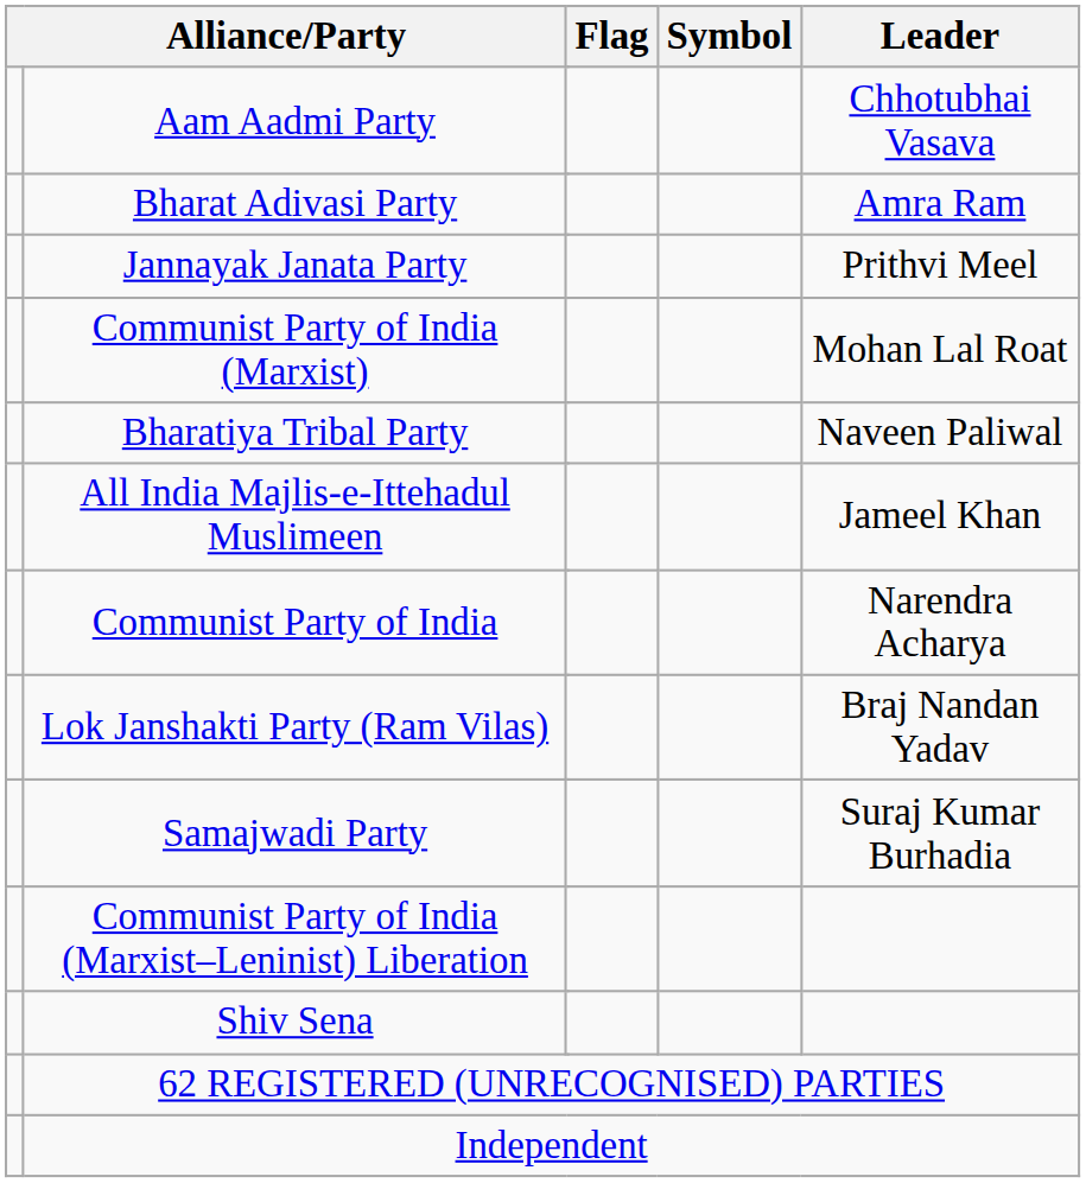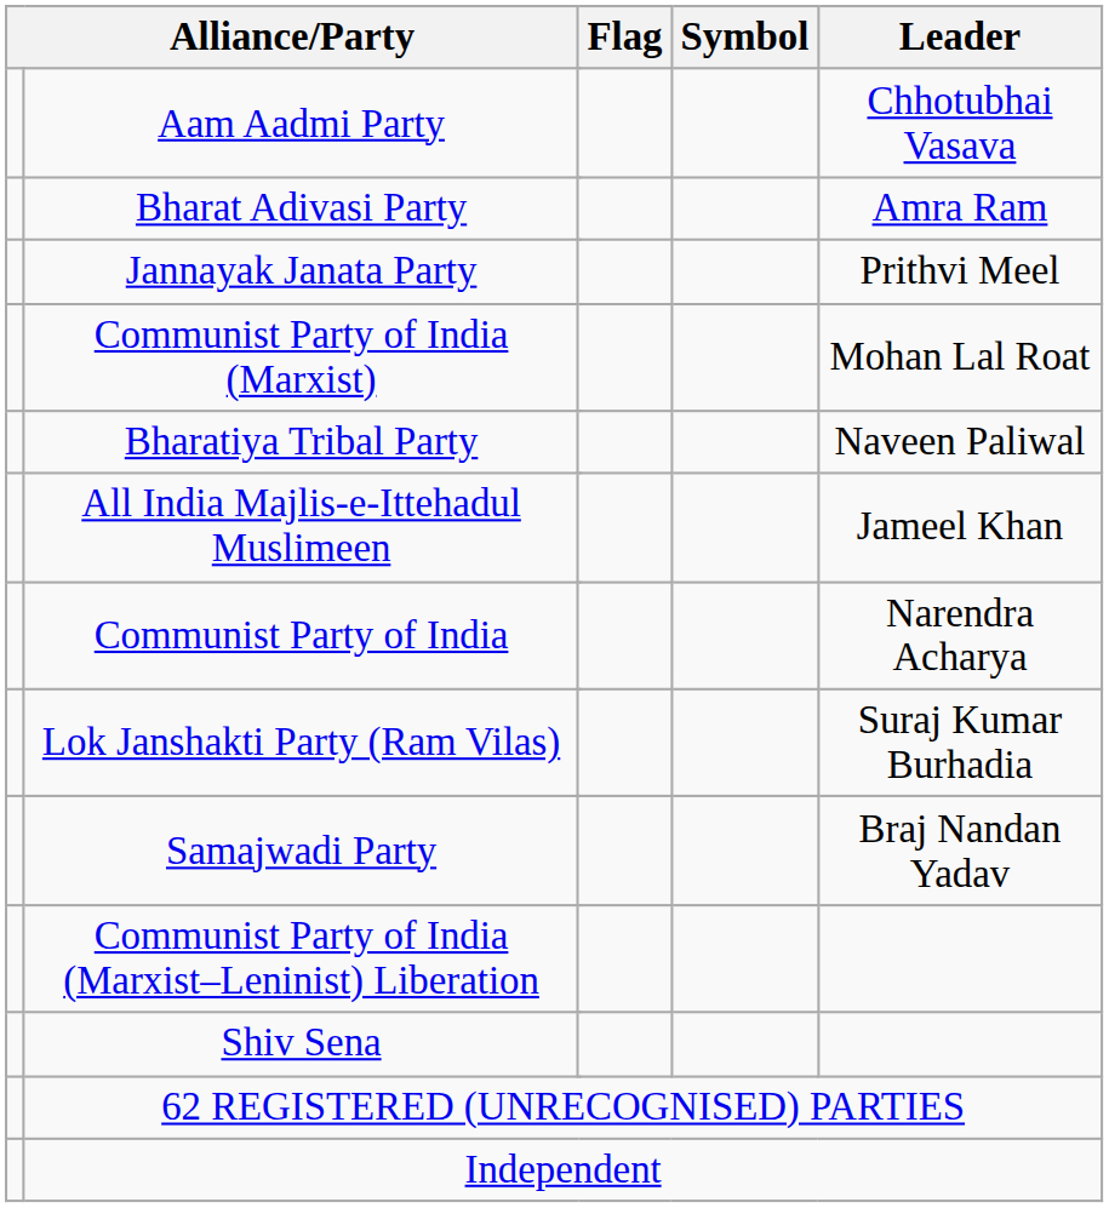Lok Janshakti Party (Ram Vilas) | Leader: Braj Nandan Yadav -> Suraj Kumar Burhadia
Samajwadi Party | Leader: Suraj Kumar Burhadia -> Braj Nandan Yadav
